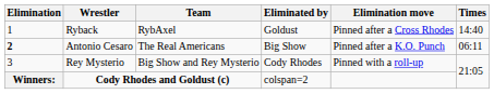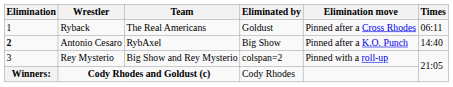Ryback | Team: RybAxel -> The Real Americans
Ryback | Times: 14:40 -> 06:11
Antonio Cesaro | Team: The Real Americans -> RybAxel
Antonio Cesaro | Times: 06:11 -> 14:40
Rey Mysterio | Eliminated by: Cody Rhodes -> colspan=2
Cody Rhodes and Goldust (c) | Eliminated by: colspan=2 -> Cody Rhodes
